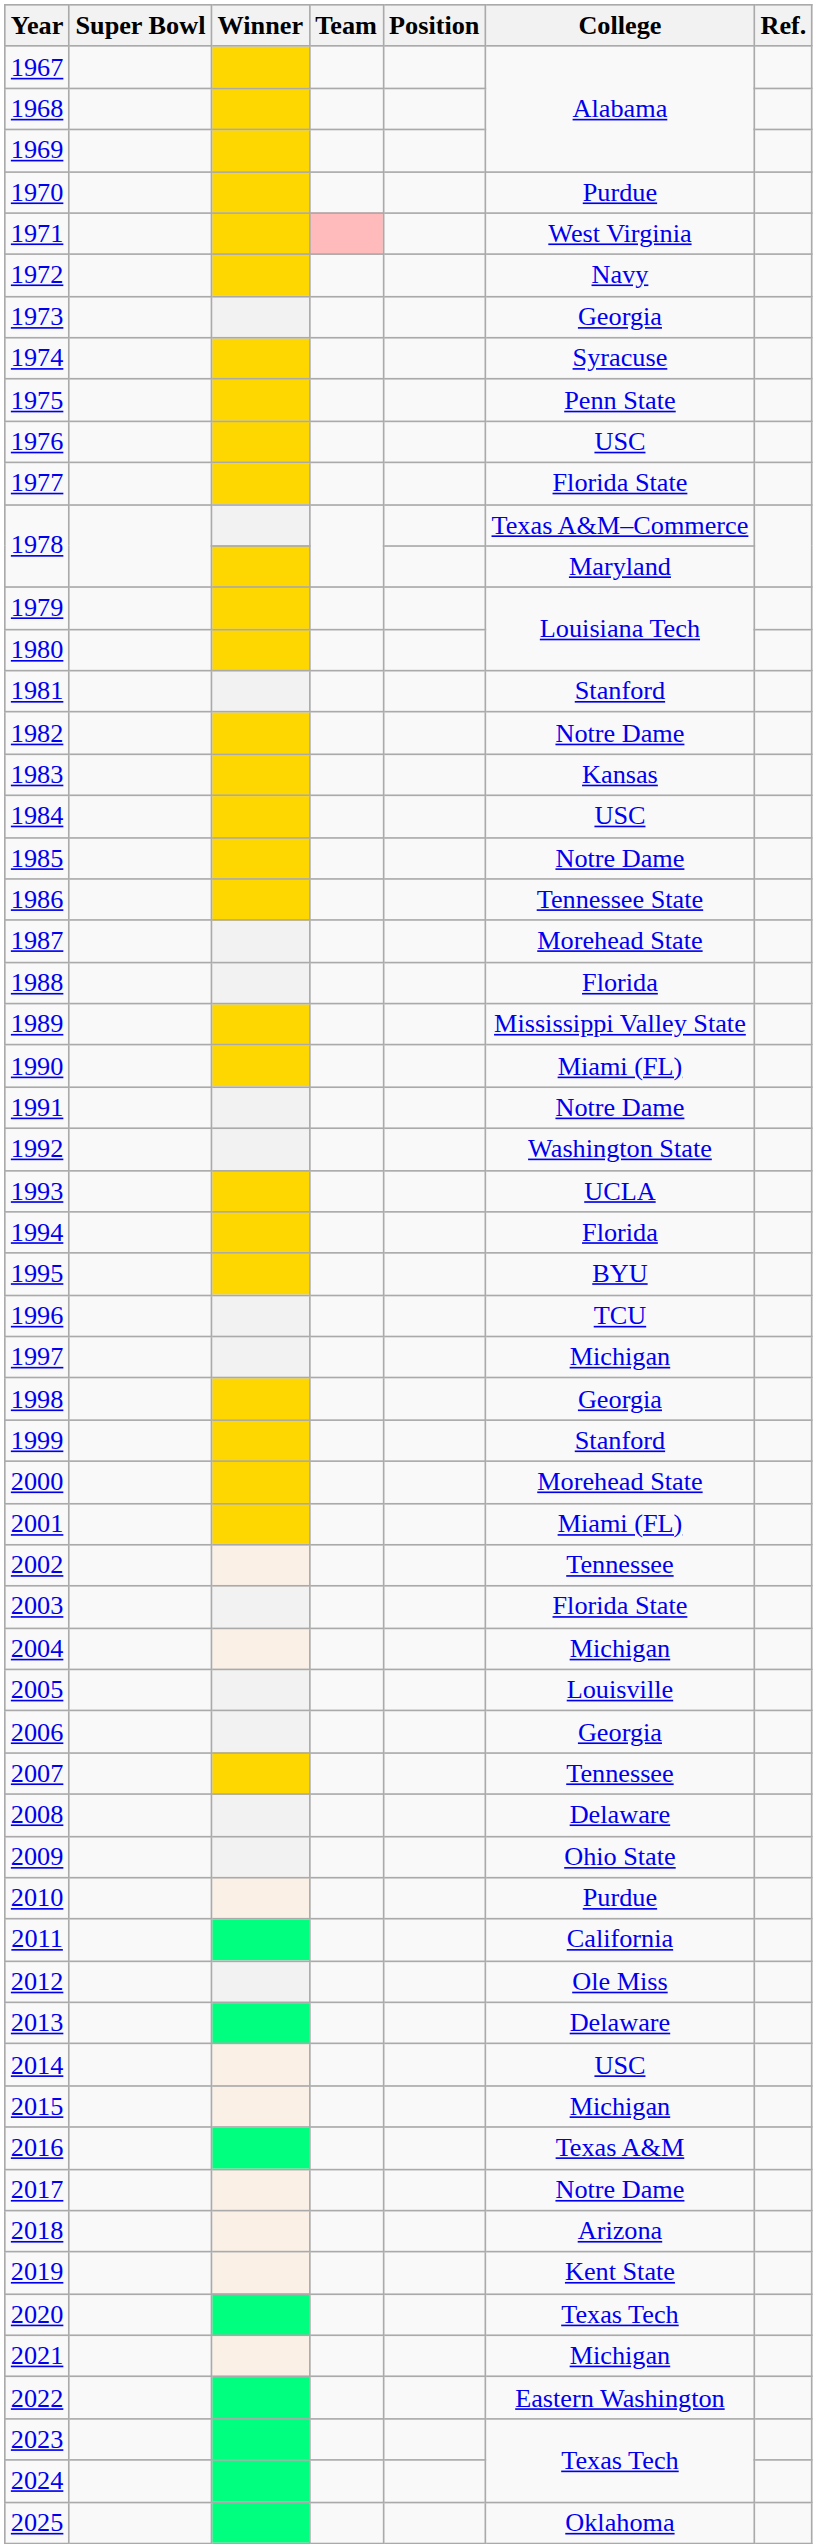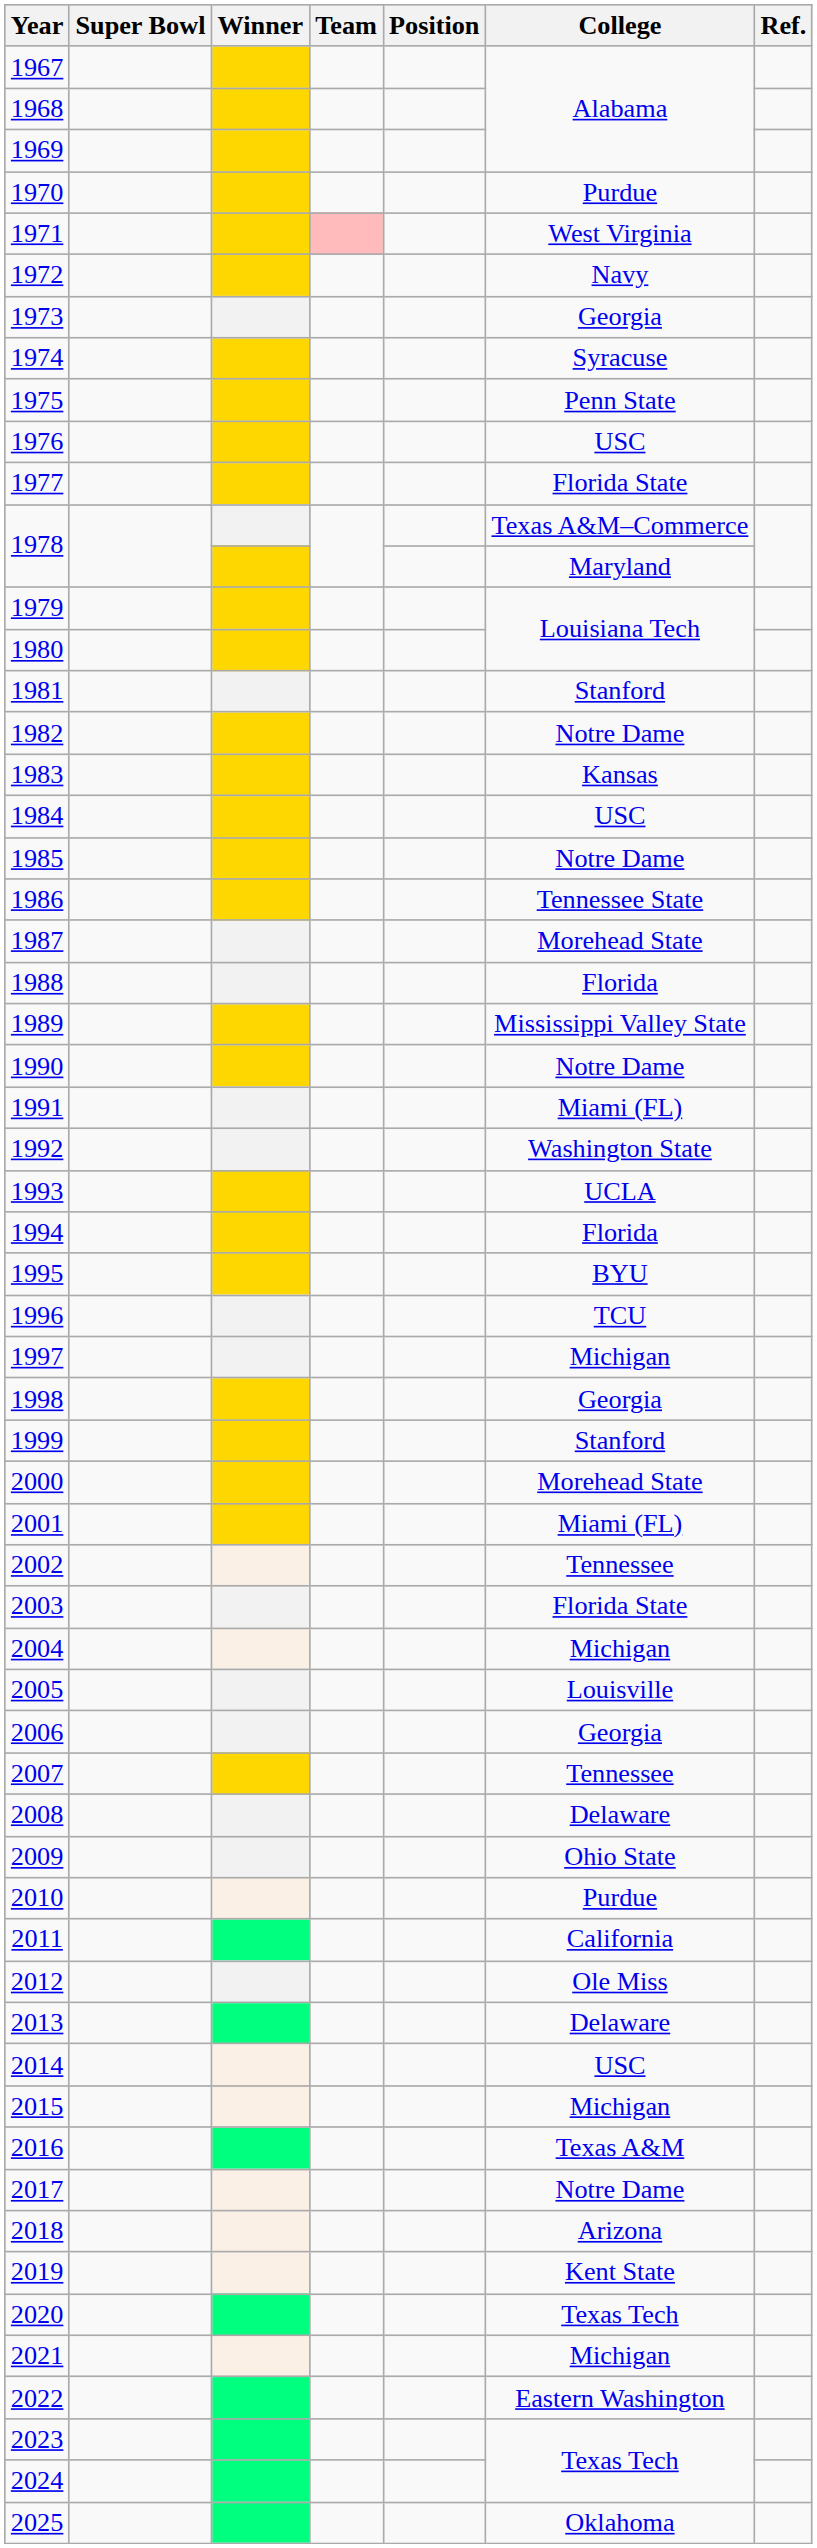1990 | College: Miami (FL) -> Notre Dame
1991 | College: Notre Dame -> Miami (FL)
